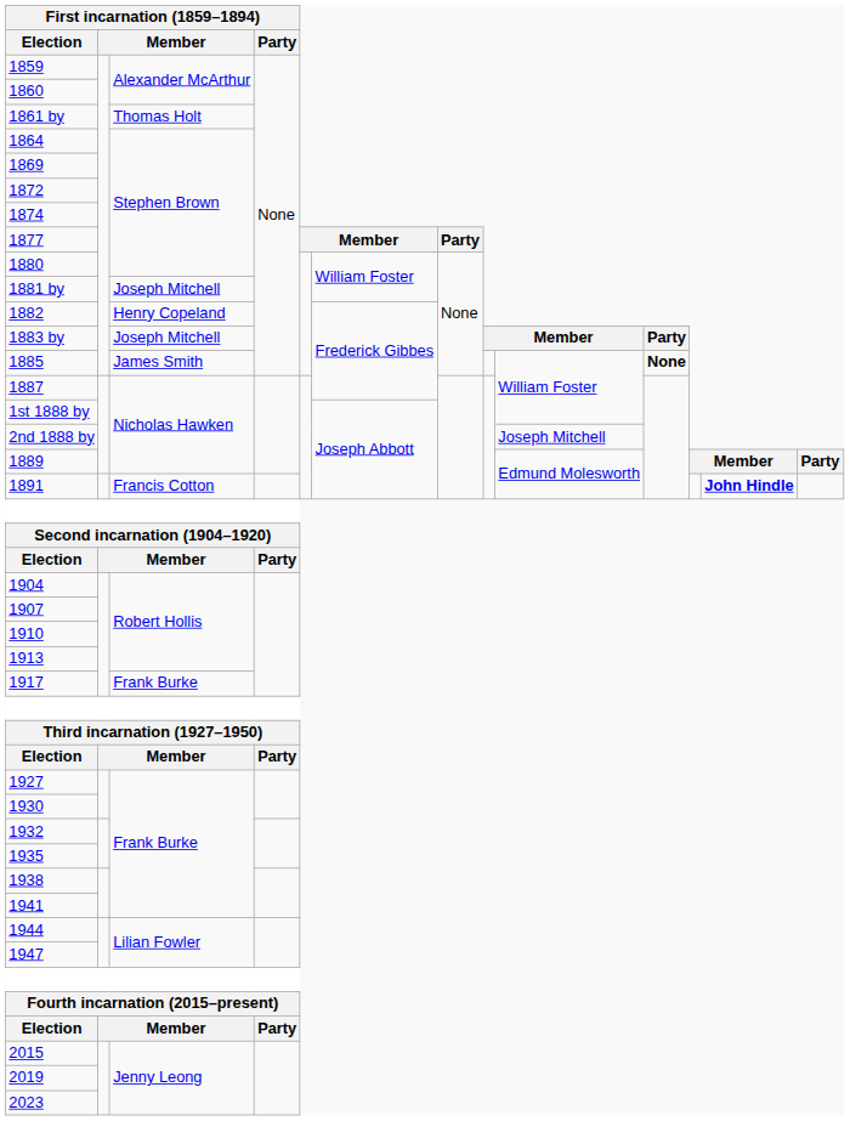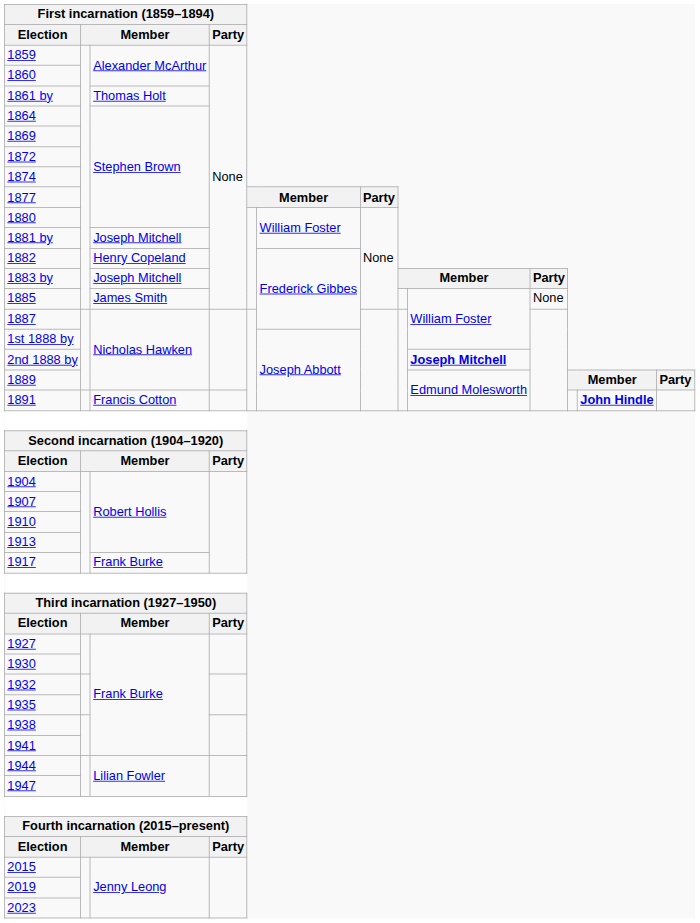1885 | column 10: bold -> normal
2nd 1888 by | column 9: normal -> bold
